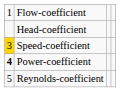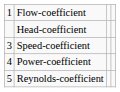Speed-coefficient | column 1: gold background -> no background
Power-coefficient | column 1: bold -> normal
